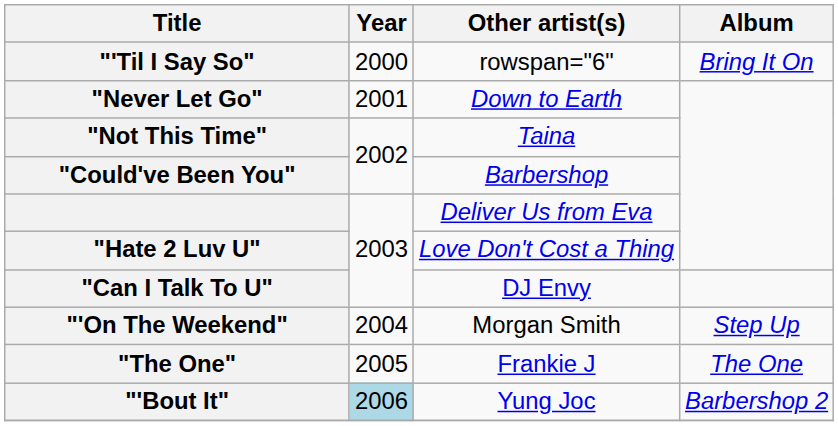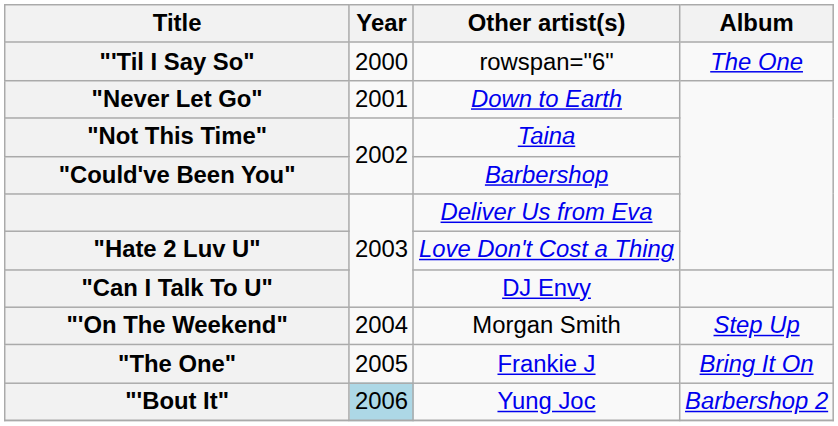"'Til I Say So" | Album: Bring It On -> The One
"The One" | Album: The One -> Bring It On
